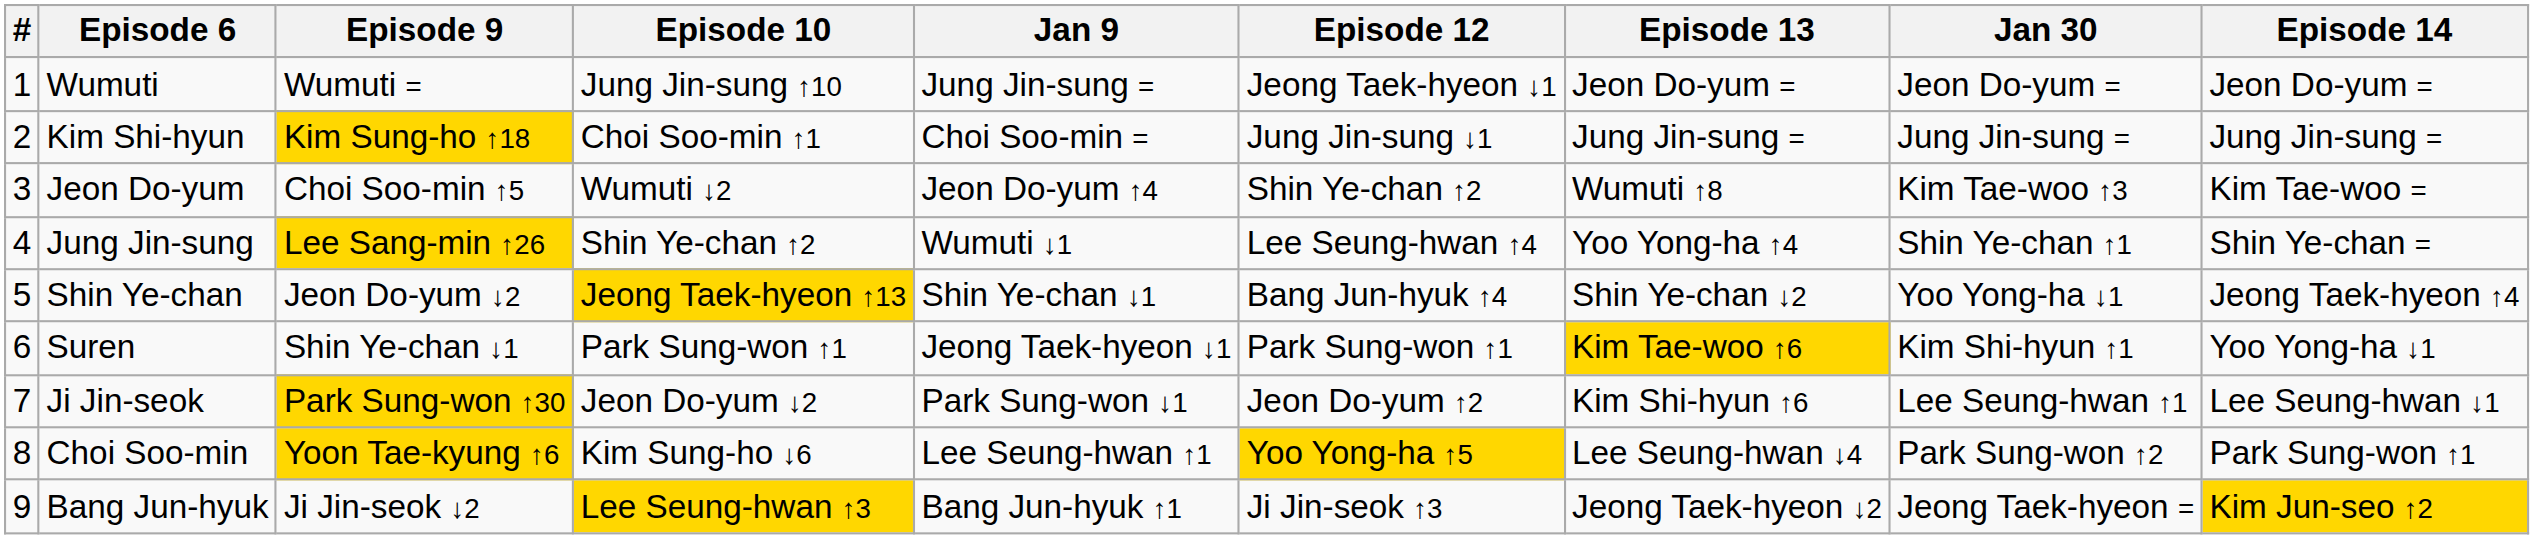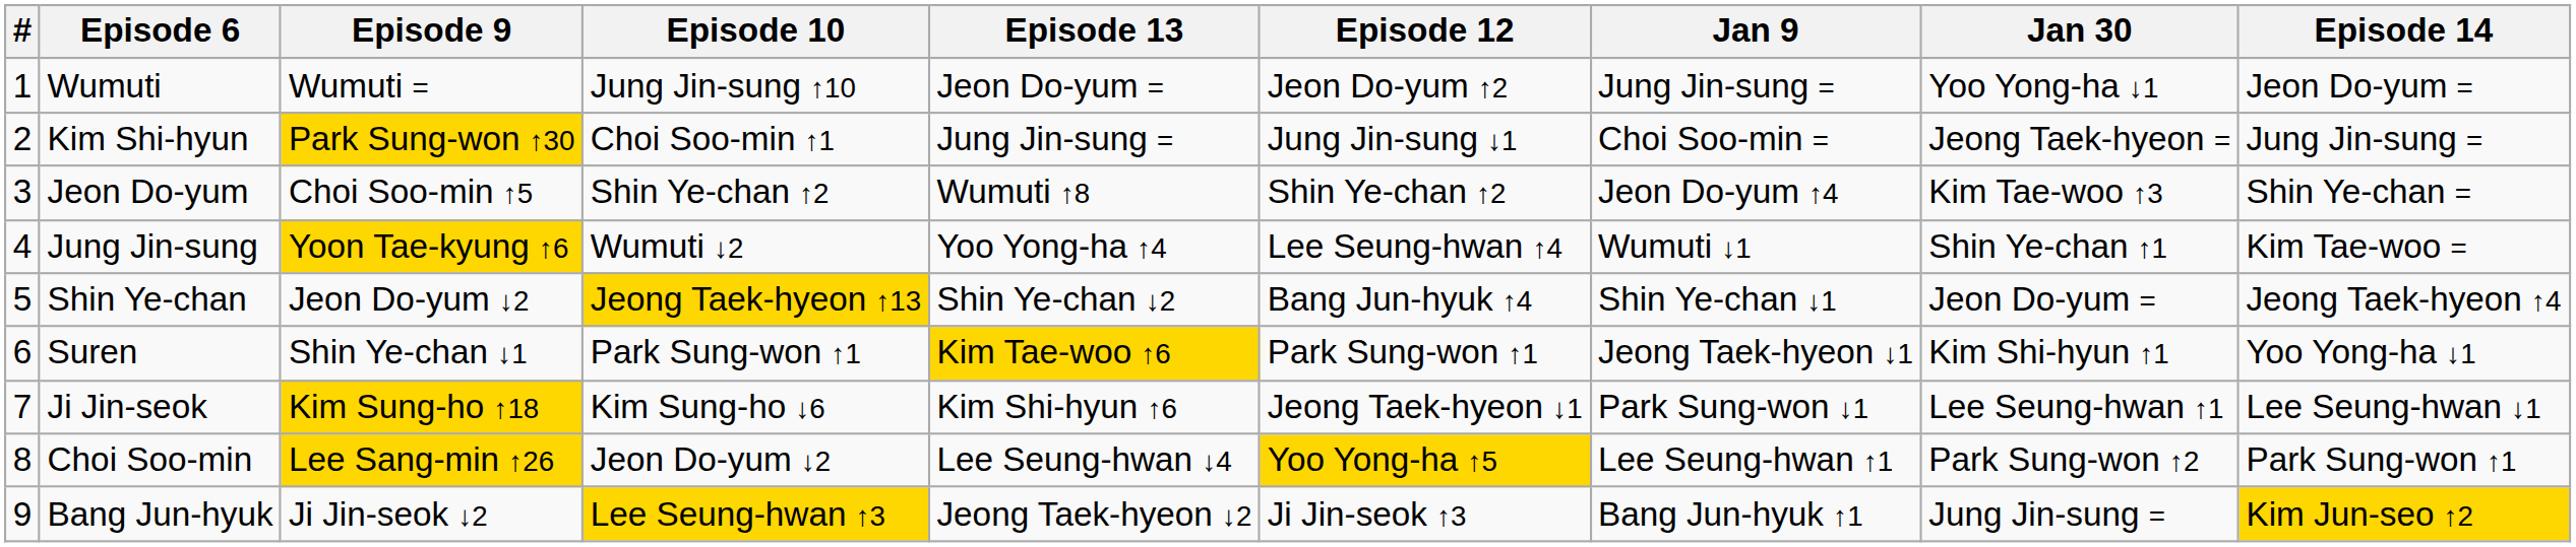columns swapped: Jan 9 <-> Episode 13
Wumuti | Episode 12: Jeong Taek-hyeon ↓1 -> Jeon Do-yum ↑2
Wumuti | Jan 30: Jeon Do-yum = -> Yoo Yong-ha ↓1
Kim Shi-hyun | Episode 9: Kim Sung-ho ↑18 -> Park Sung-won ↑30
Kim Shi-hyun | Jan 30: Jung Jin-sung = -> Jeong Taek-hyeon =
Jeon Do-yum | Episode 10: Wumuti ↓2 -> Shin Ye-chan ↑2
Jeon Do-yum | Episode 14: Kim Tae-woo = -> Shin Ye-chan =
Jung Jin-sung | Episode 9: Lee Sang-min ↑26 -> Yoon Tae-kyung ↑6
Jung Jin-sung | Episode 10: Shin Ye-chan ↑2 -> Wumuti ↓2
Jung Jin-sung | Episode 14: Shin Ye-chan = -> Kim Tae-woo =
Shin Ye-chan | Jan 30: Yoo Yong-ha ↓1 -> Jeon Do-yum =
Ji Jin-seok | Episode 9: Park Sung-won ↑30 -> Kim Sung-ho ↑18
Ji Jin-seok | Episode 10: Jeon Do-yum ↓2 -> Kim Sung-ho ↓6
Ji Jin-seok | Episode 12: Jeon Do-yum ↑2 -> Jeong Taek-hyeon ↓1
Choi Soo-min | Episode 9: Yoon Tae-kyung ↑6 -> Lee Sang-min ↑26
Choi Soo-min | Episode 10: Kim Sung-ho ↓6 -> Jeon Do-yum ↓2
Bang Jun-hyuk | Jan 30: Jeong Taek-hyeon = -> Jung Jin-sung =
